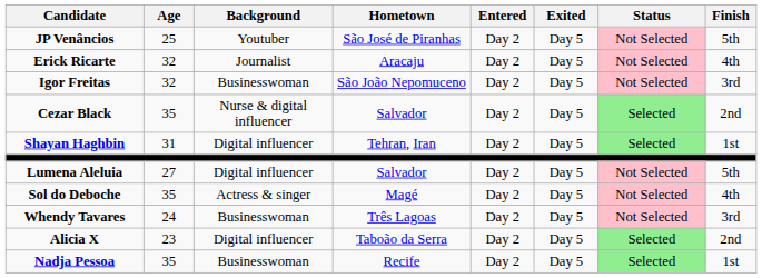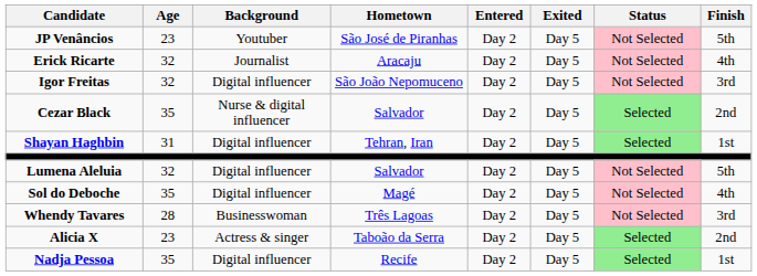JP Venâncios | Age: 25 -> 23
Igor Freitas | Background: Businesswoman -> Digital influencer
Lumena Aleluia | Age: 27 -> 32
Sol do Deboche | Background: Actress & singer -> Digital influencer
Whendy Tavares | Age: 24 -> 28
Alicia X | Background: Digital influencer -> Actress & singer
Nadja Pessoa | Background: Businesswoman -> Digital influencer
